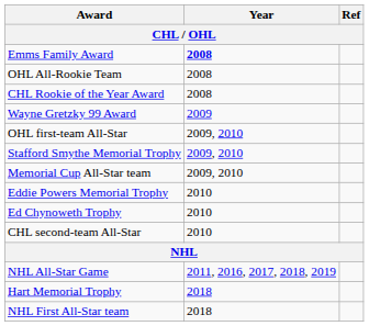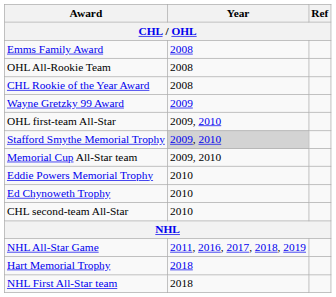Emms Family Award | Year: bold -> normal
Stafford Smythe Memorial Trophy | Year: no background -> lightgrey background
